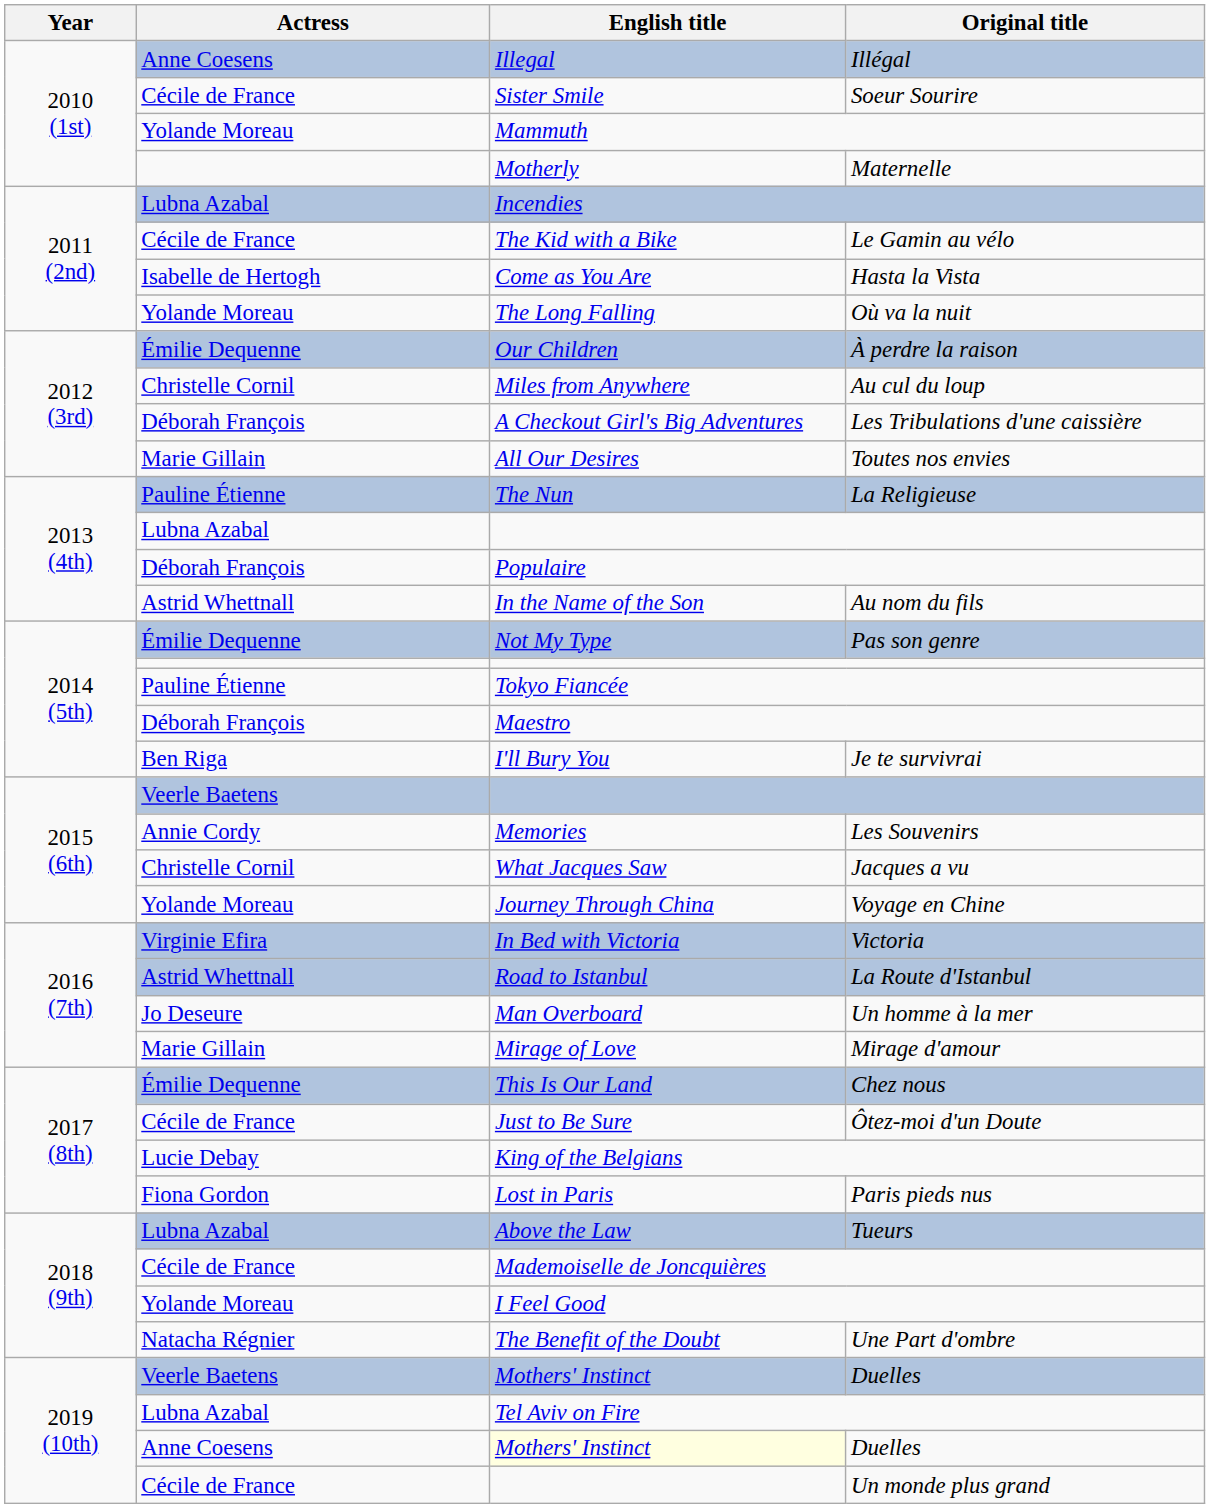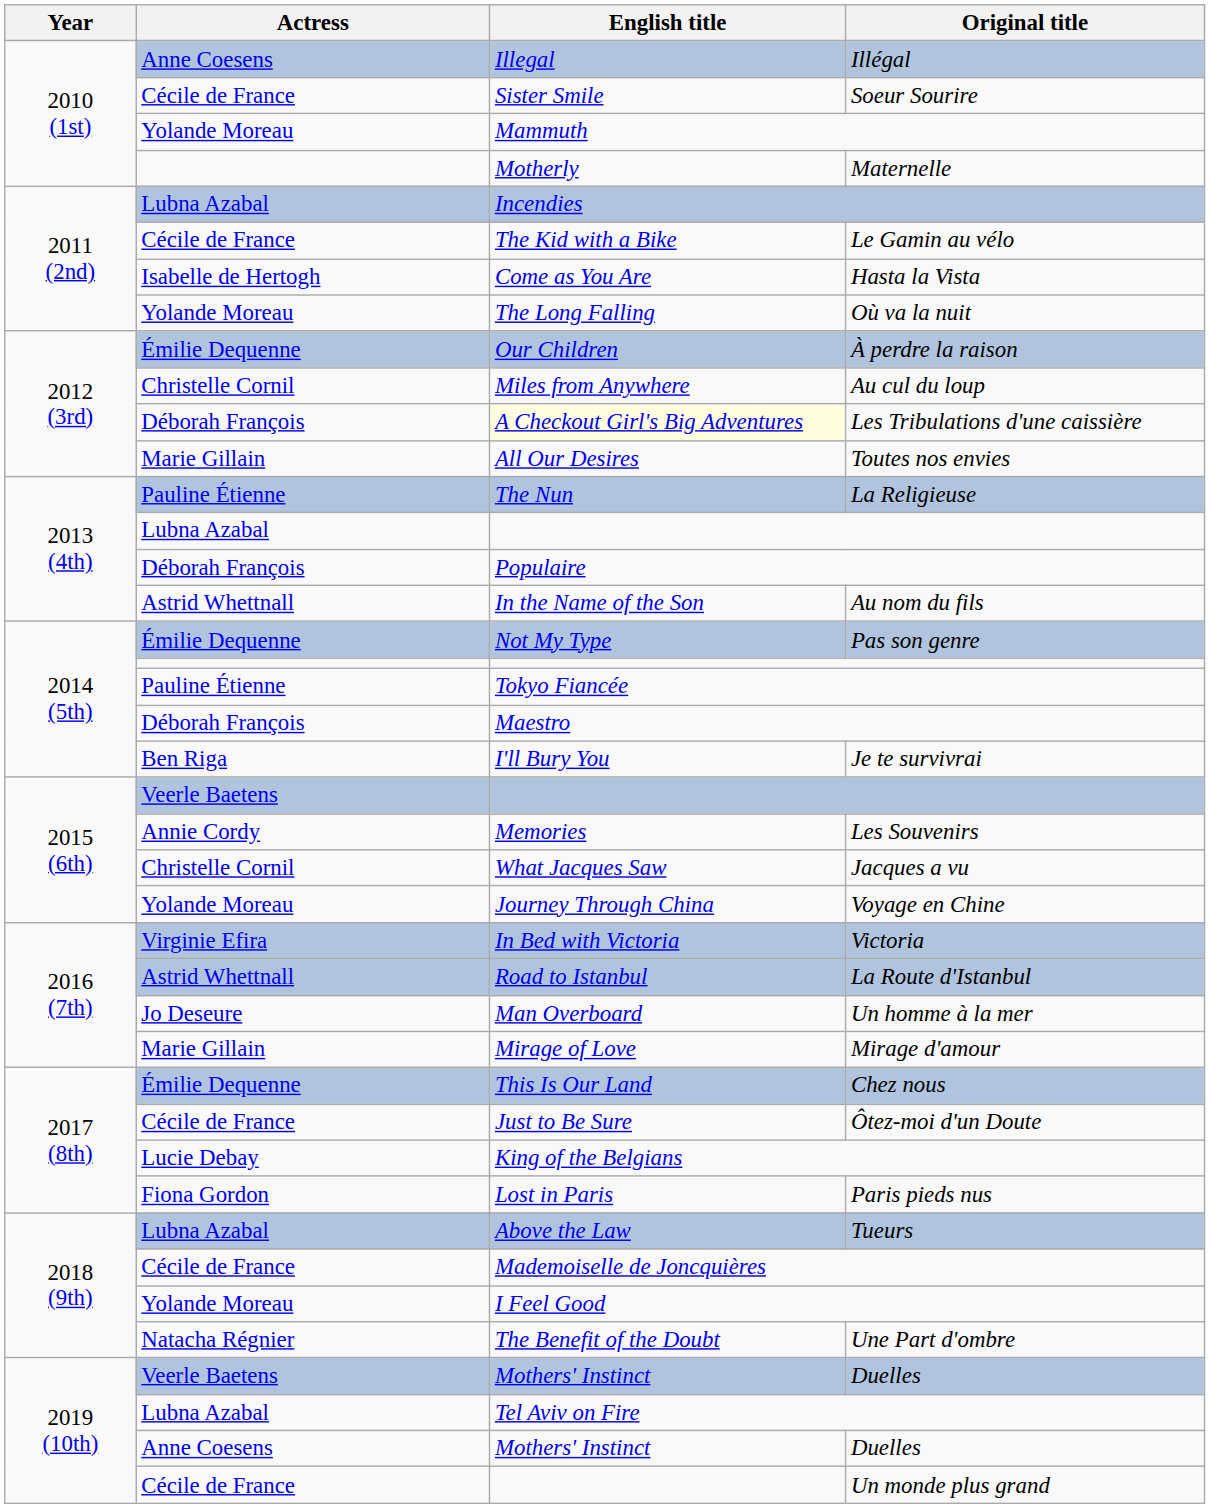Les Tribulations d'une caissière | English title: no background -> lightyellow background
Anne Coesens / Duelles | English title: lightyellow background -> no background
